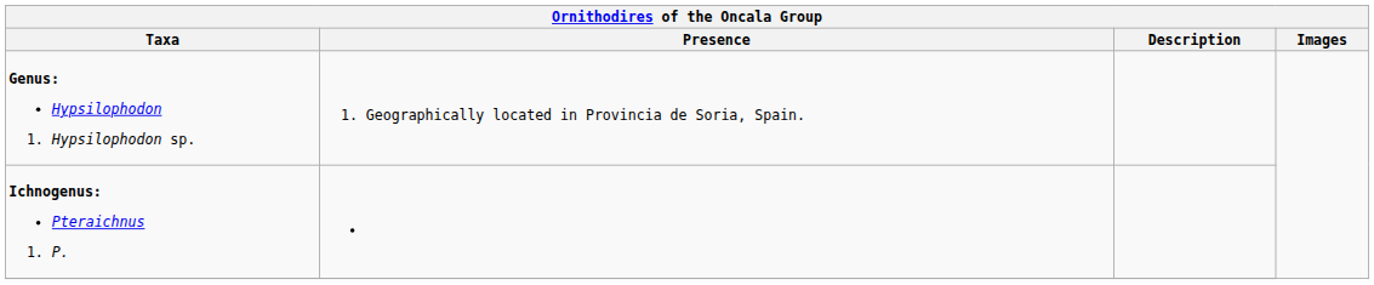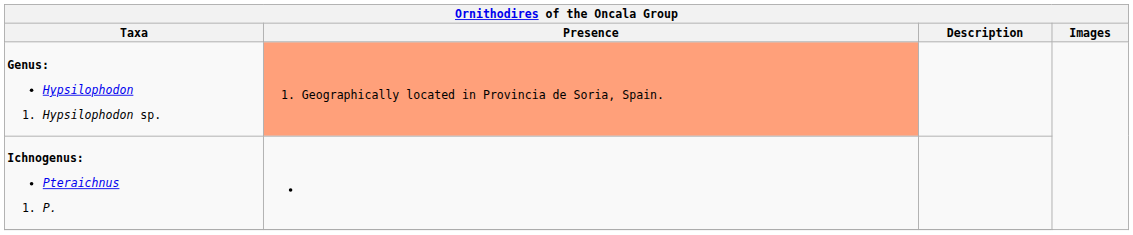Genus: Hypsilophodon Hypsilophodon sp. | Presence: no background -> lightsalmon background
